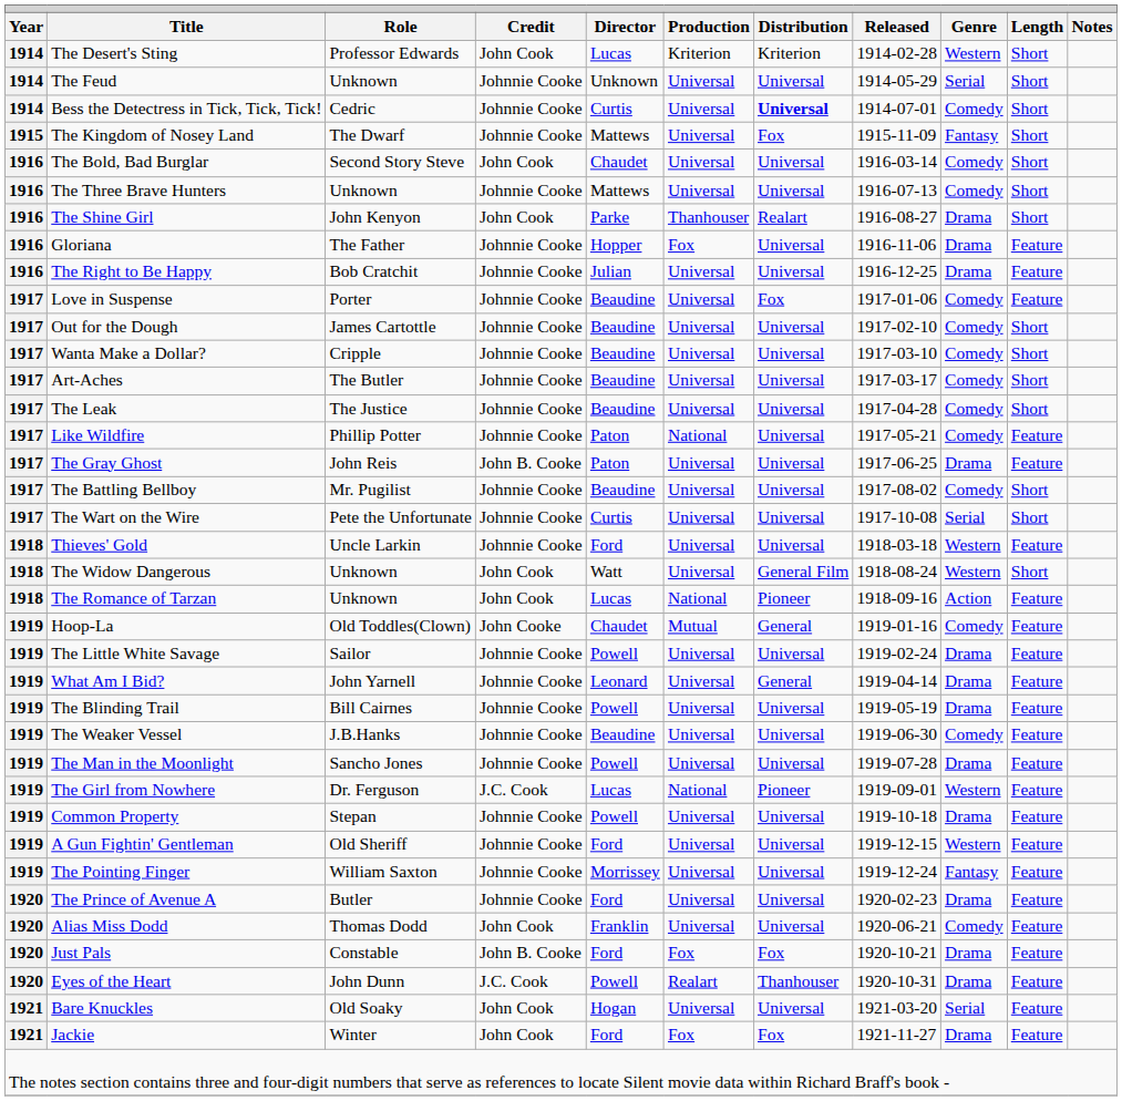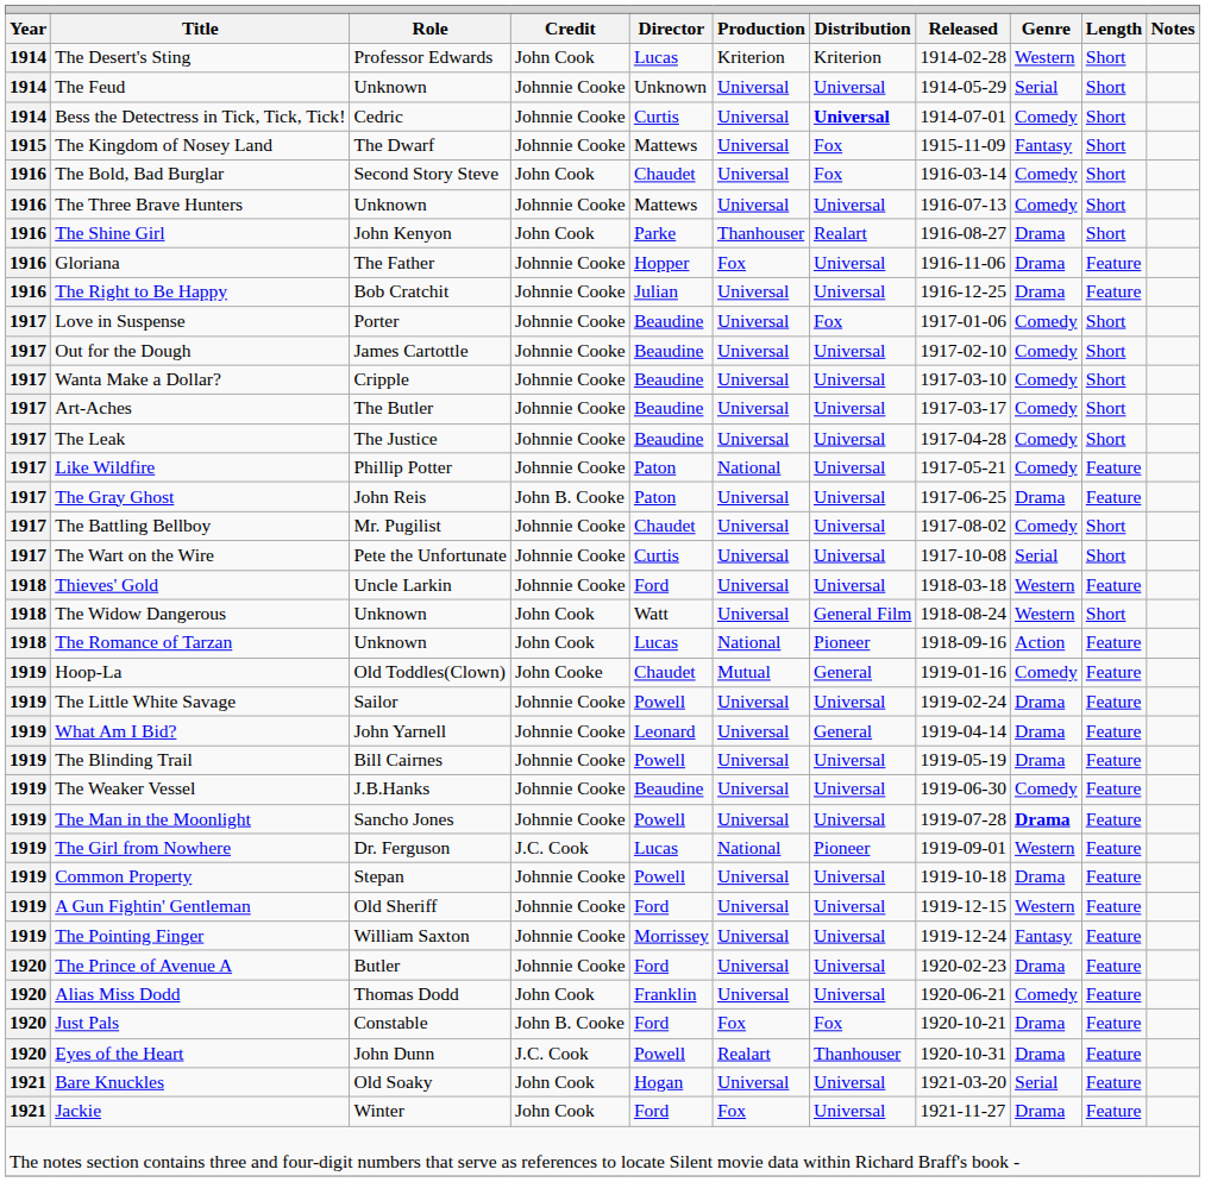The Bold, Bad Burglar | Distribution: Universal -> Fox
Love in Suspense | Length: Feature -> Short
The Battling Bellboy | Director: Beaudine -> Chaudet
The Man in the Moonlight | Genre: normal -> bold
Jackie | Distribution: Fox -> Universal
